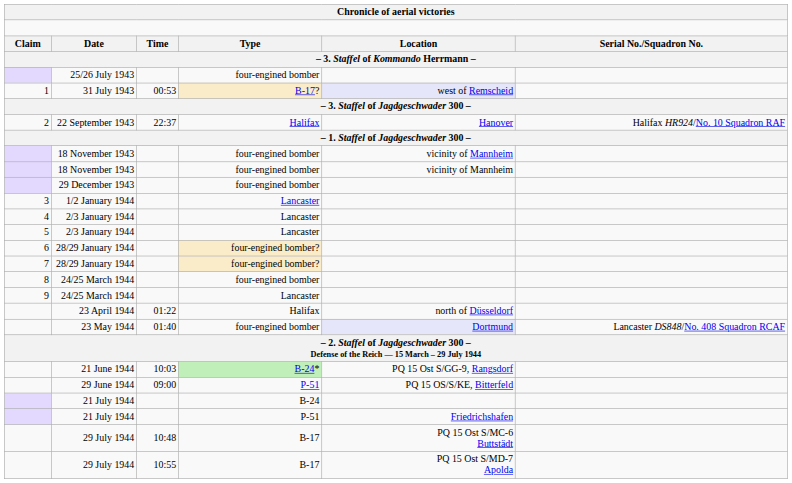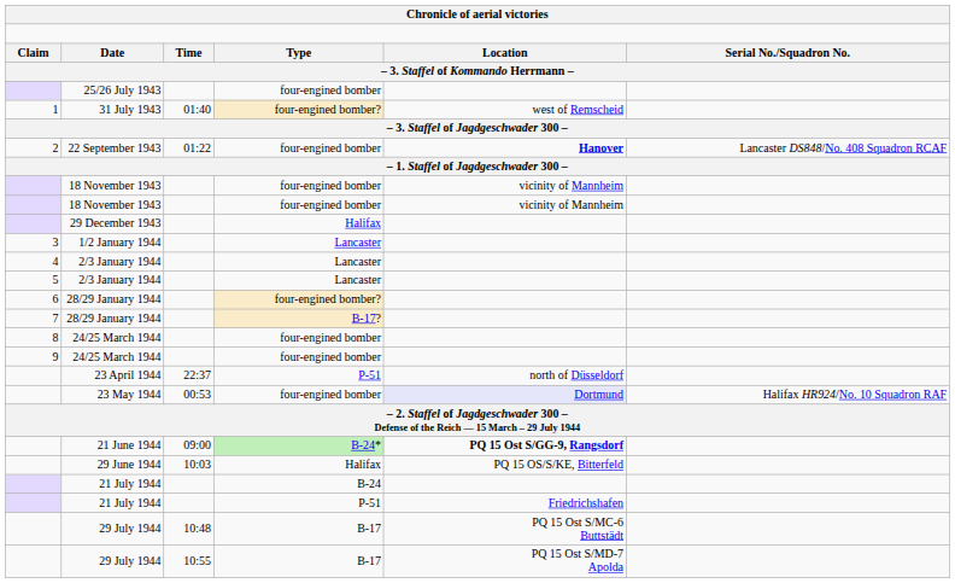31 July 1943 | column 3: 00:53 -> 01:40
31 July 1943 | column 4: B-17? -> four-engined bomber?
31 July 1943 | column 5: lavender background -> no background
22 September 1943 | column 3: 22:37 -> 01:22
22 September 1943 | column 4: Halifax -> four-engined bomber
22 September 1943 | column 5: normal -> bold
22 September 1943 | column 6: Halifax HR924/No. 10 Squadron RAF -> Lancaster DS848/No. 408 Squadron RCAF
29 December 1943 | column 4: four-engined bomber -> Halifax
7 / 28/29 January 1944 | column 4: four-engined bomber? -> B-17?
9 / 24/25 March 1944 | column 4: Lancaster -> four-engined bomber
23 April 1944 | column 3: 01:22 -> 22:37
23 April 1944 | column 4: Halifax -> P-51
23 May 1944 | column 3: 01:40 -> 00:53
23 May 1944 | column 6: Lancaster DS848/No. 408 Squadron RCAF -> Halifax HR924/No. 10 Squadron RAF
21 June 1944 | column 3: 10:03 -> 09:00
21 June 1944 | column 5: normal -> bold
29 June 1944 | column 3: 09:00 -> 10:03
29 June 1944 | column 4: P-51 -> Halifax
